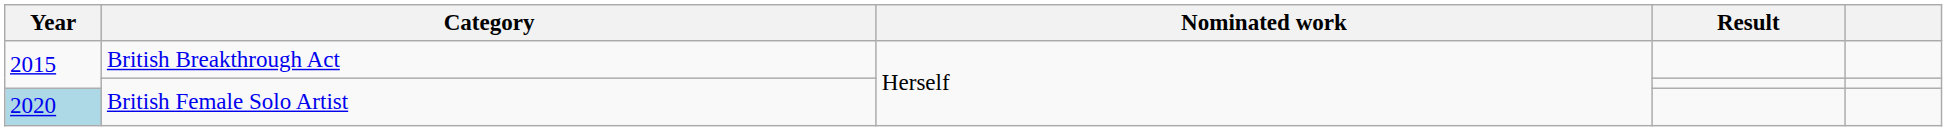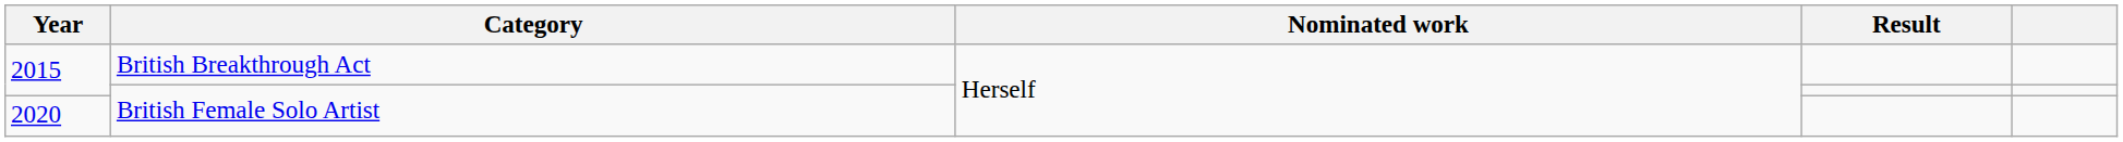2020 | Year: lightblue background -> no background
